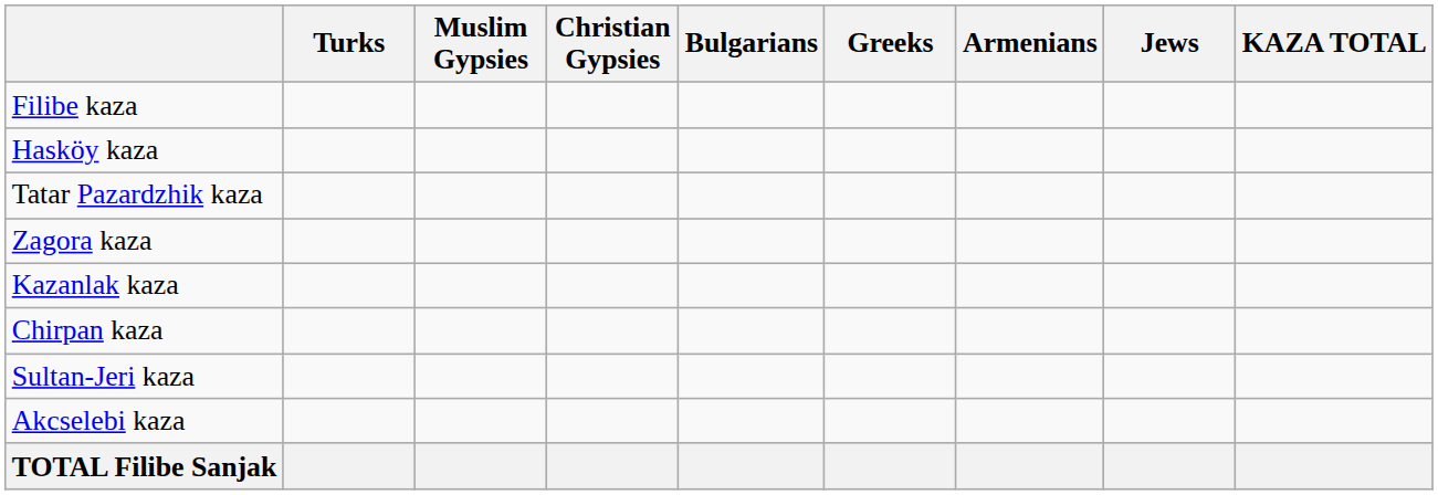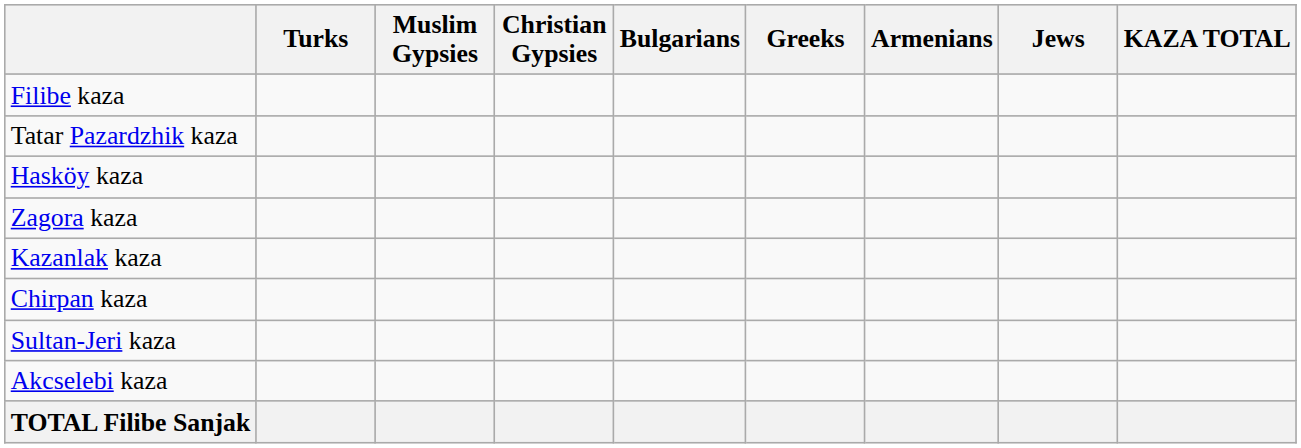rows swapped: Tatar Pazardzhik kaza <-> Hasköy kaza
